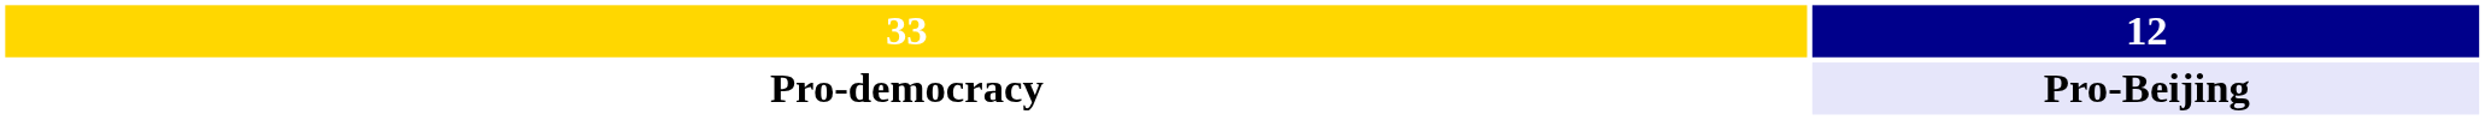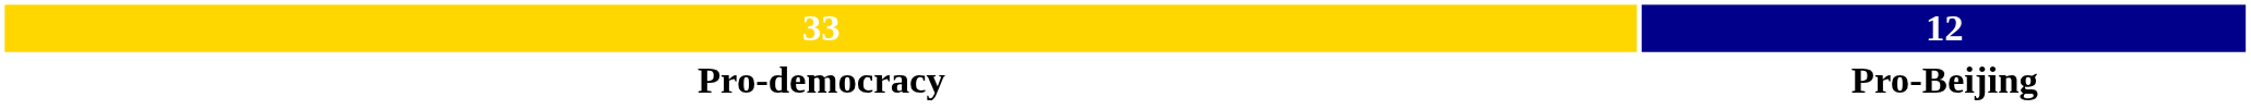Pro-democracy | 12: lavender background -> no background
